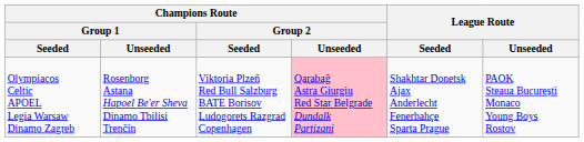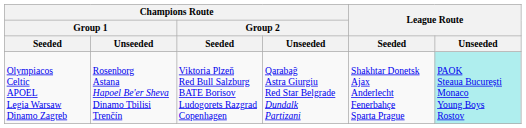Olympiacos Celtic APOEL Legia Warsaw Dinamo Zagreb | Champions Route / Group 2 / Unseeded: pink background -> no background
Olympiacos Celtic APOEL Legia Warsaw Dinamo Zagreb | League Route / Unseeded: no background -> paleturquoise background
